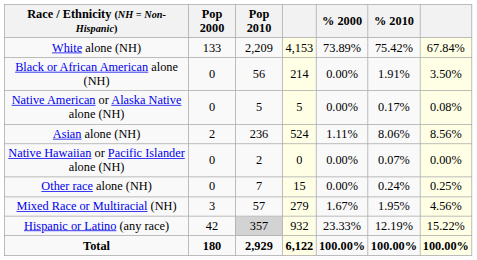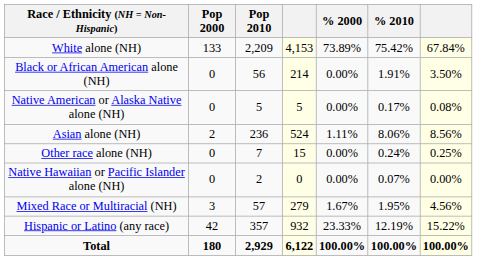rows swapped: Native Hawaiian or Pacific Islander alone (NH) <-> Other race alone (NH)
Hispanic or Latino (any race) | Pop 2010: lightgrey background -> no background
